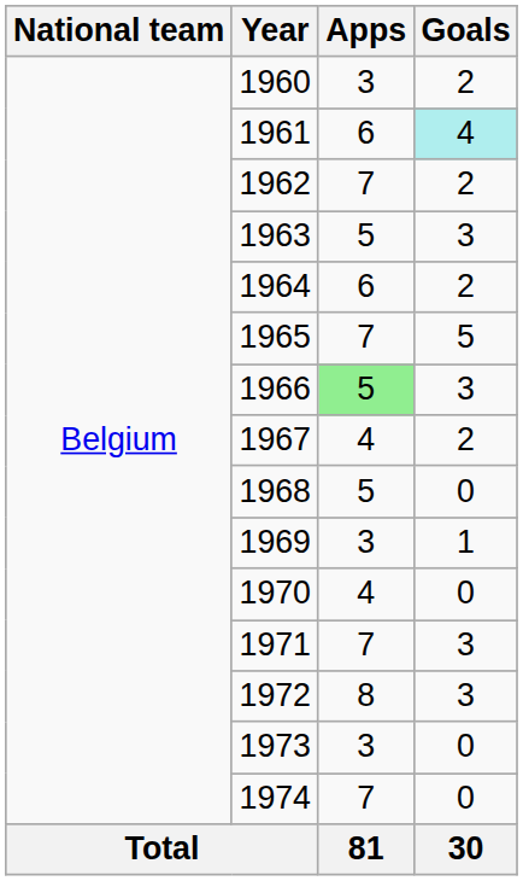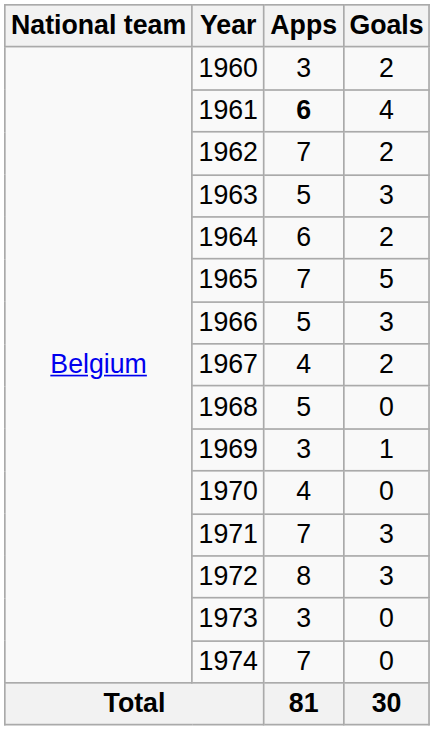1961 | Apps: normal -> bold
1961 | Goals: paleturquoise background -> no background
1966 | Apps: lightgreen background -> no background
